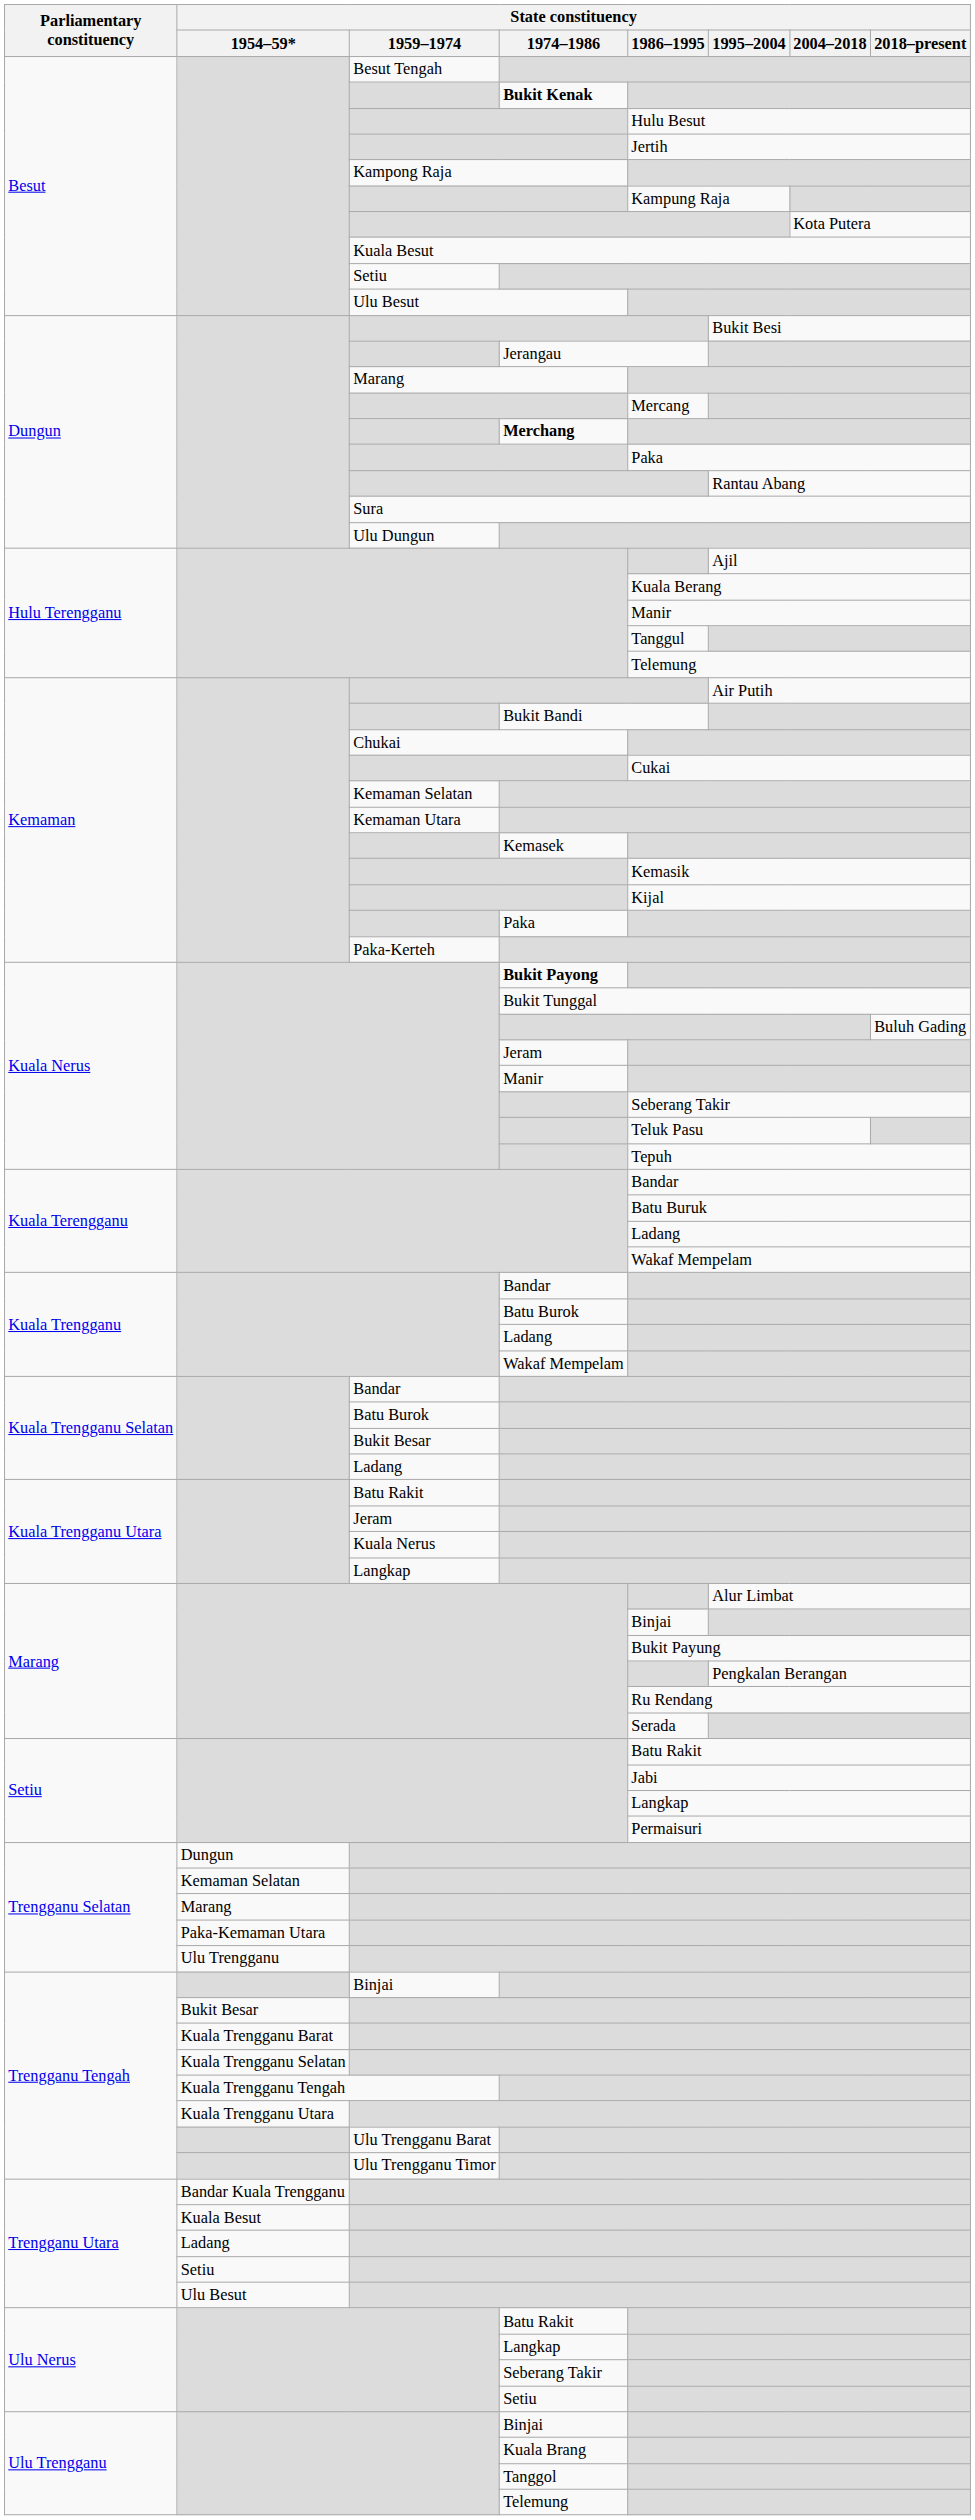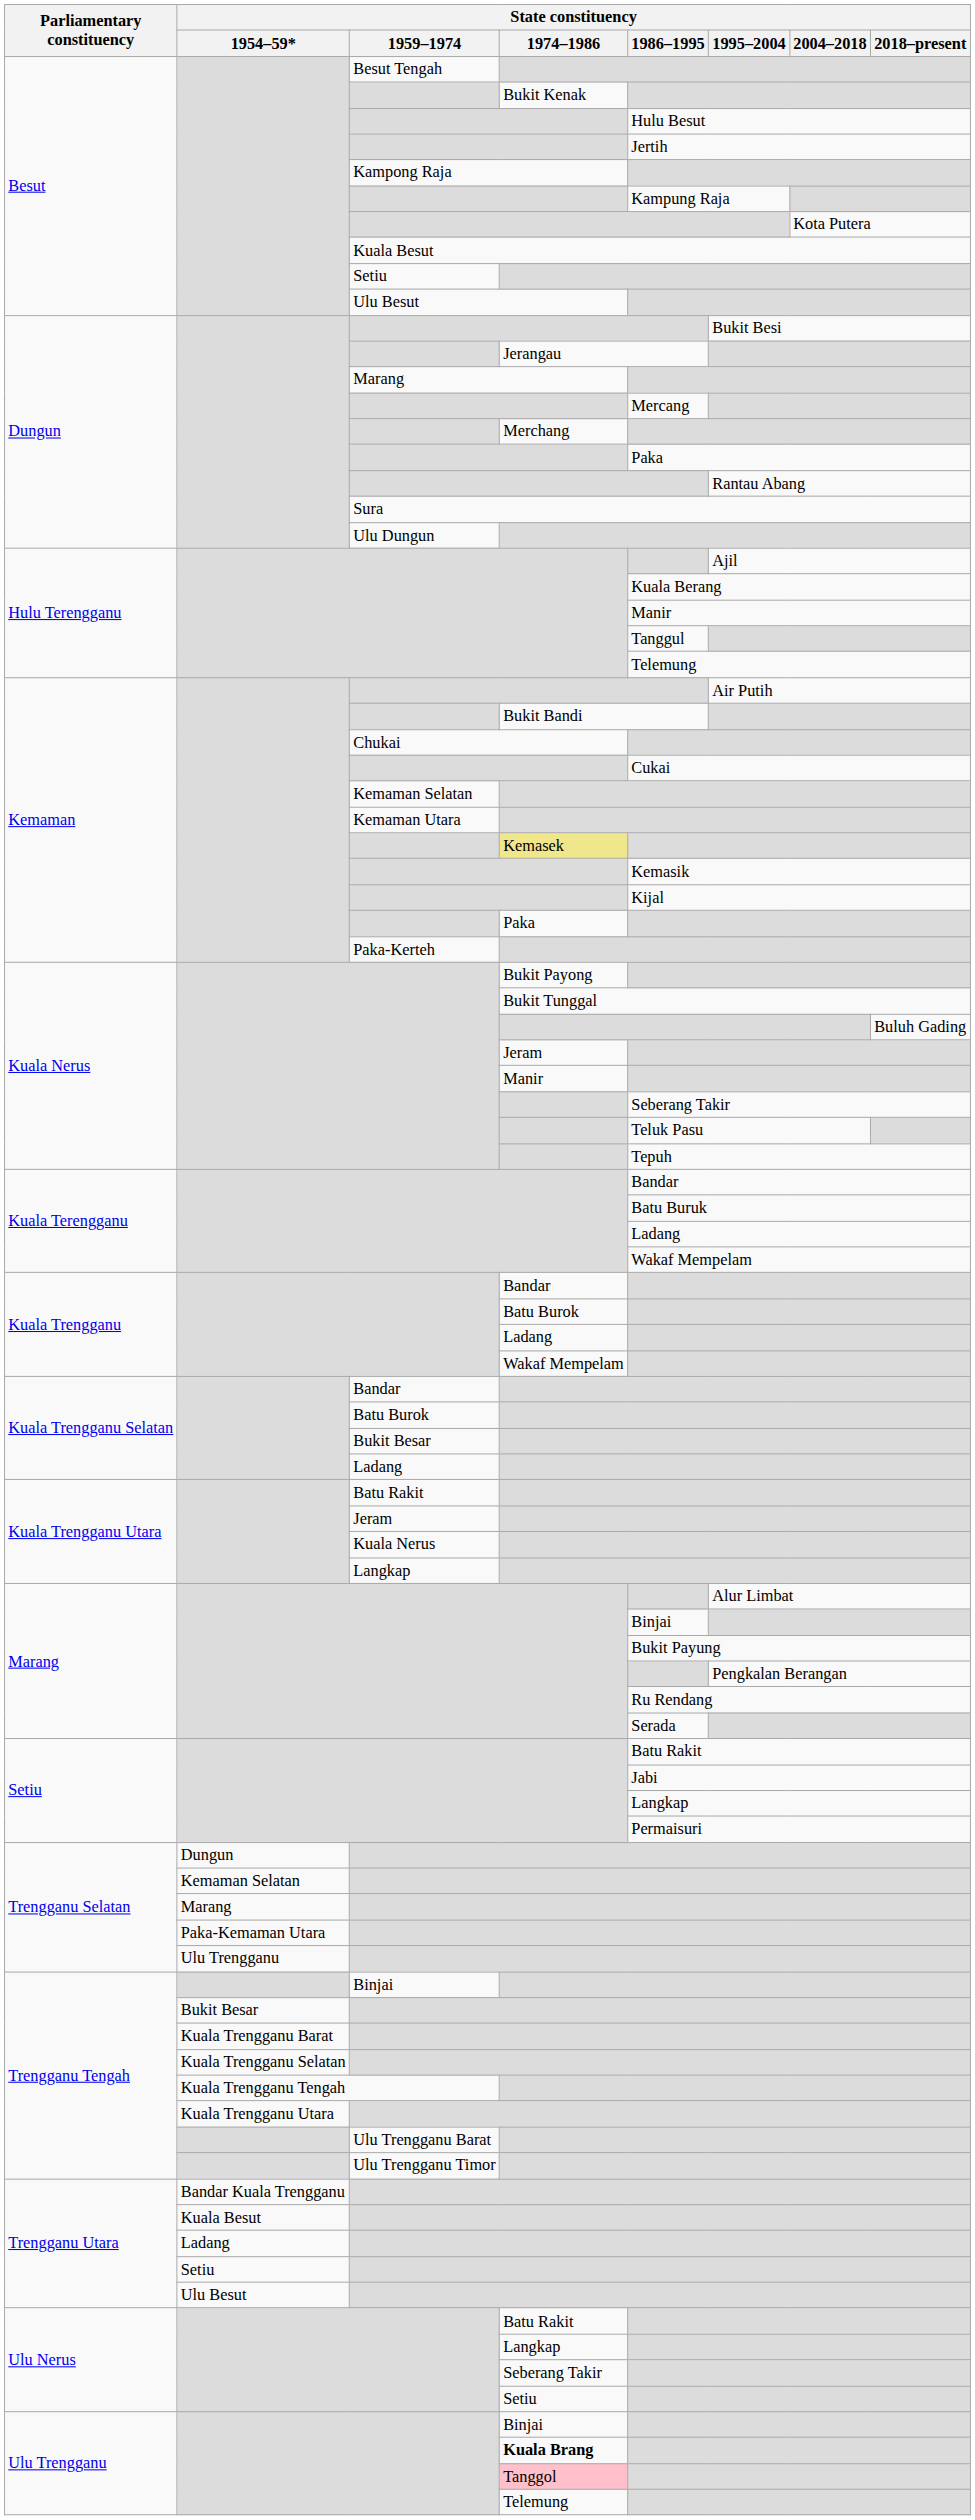Bukit Kenak | State constituency / 1974–1986: bold -> normal
Merchang | State constituency / 1974–1986: bold -> normal
Kemasek | State constituency / 1974–1986: no background -> khaki background
Bukit Payong | State constituency / 1974–1986: bold -> normal
Kuala Brang | State constituency / 1974–1986: normal -> bold
Tanggol | State constituency / 1974–1986: no background -> pink background
